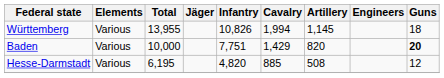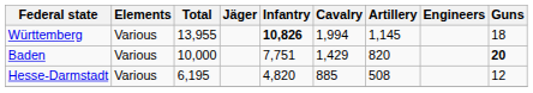Württemberg | Infantry: normal -> bold
